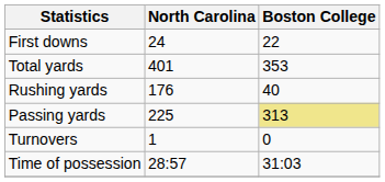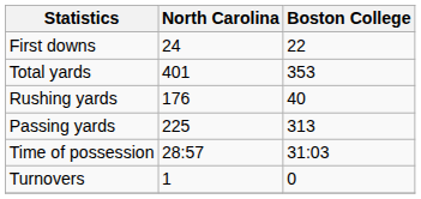Passing yards | Boston College: khaki background -> no background
rows swapped: Turnovers <-> Time of possession
